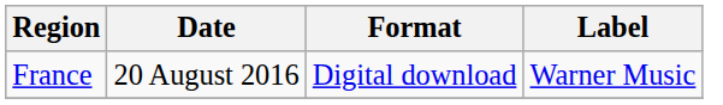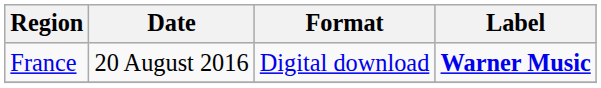France | Label: normal -> bold
